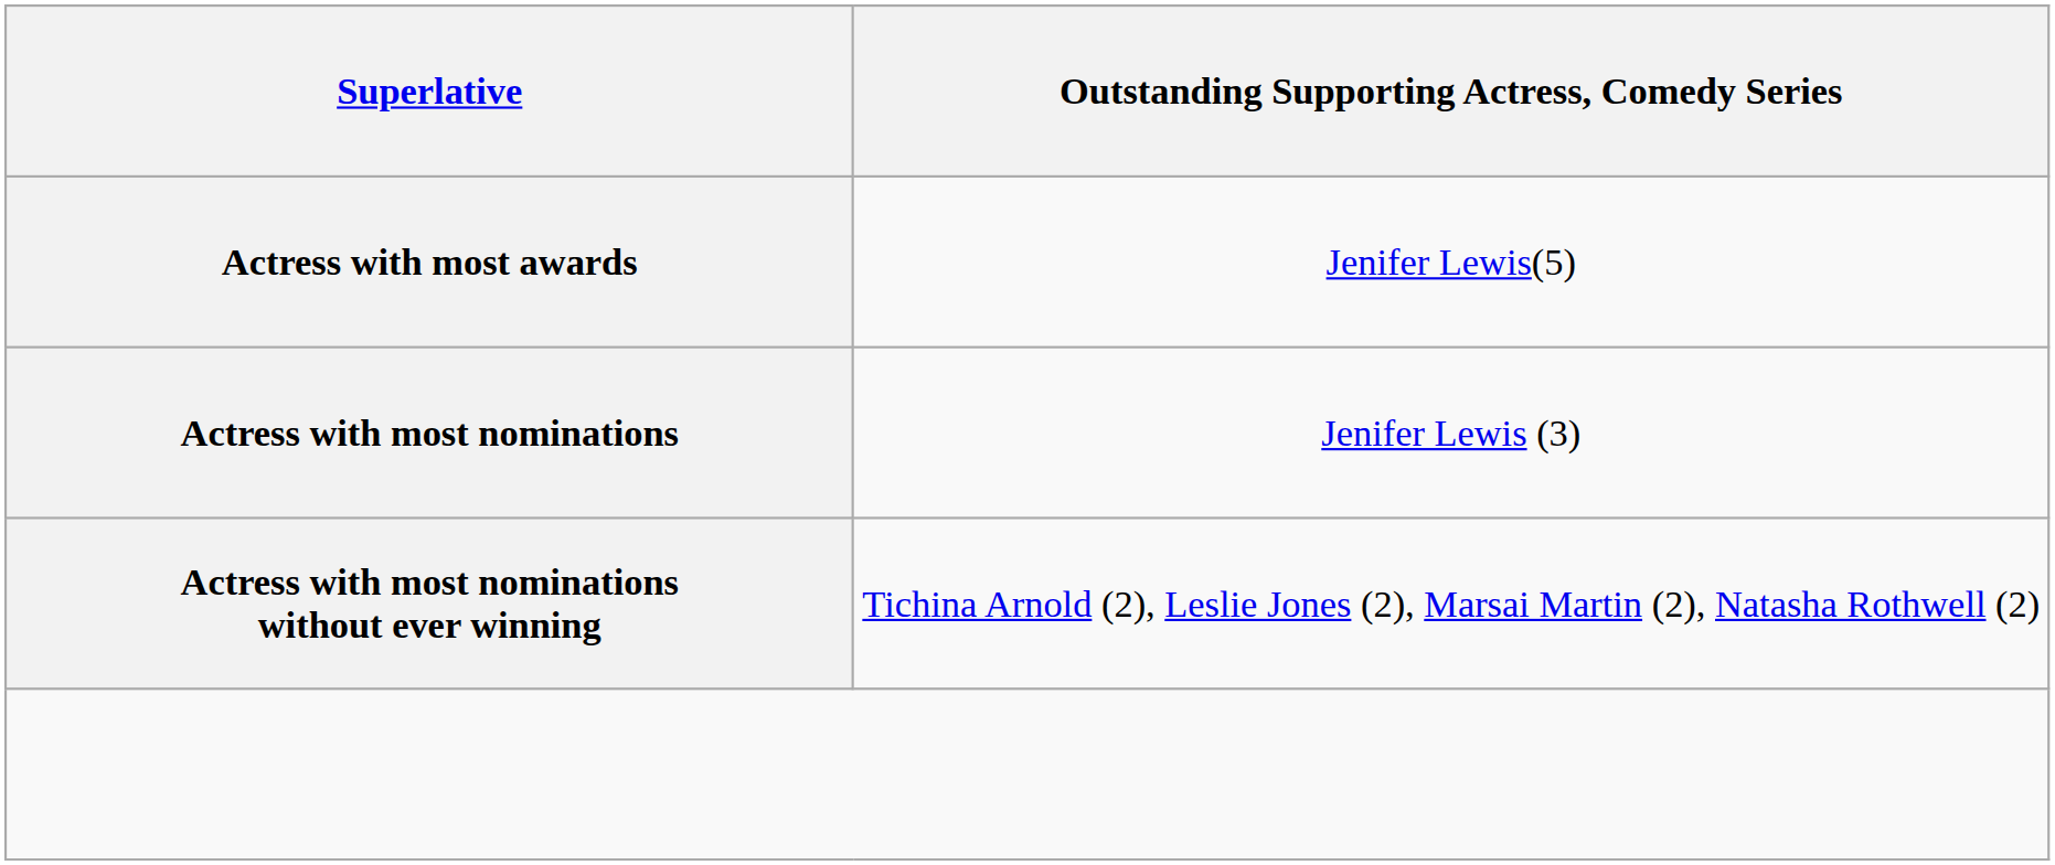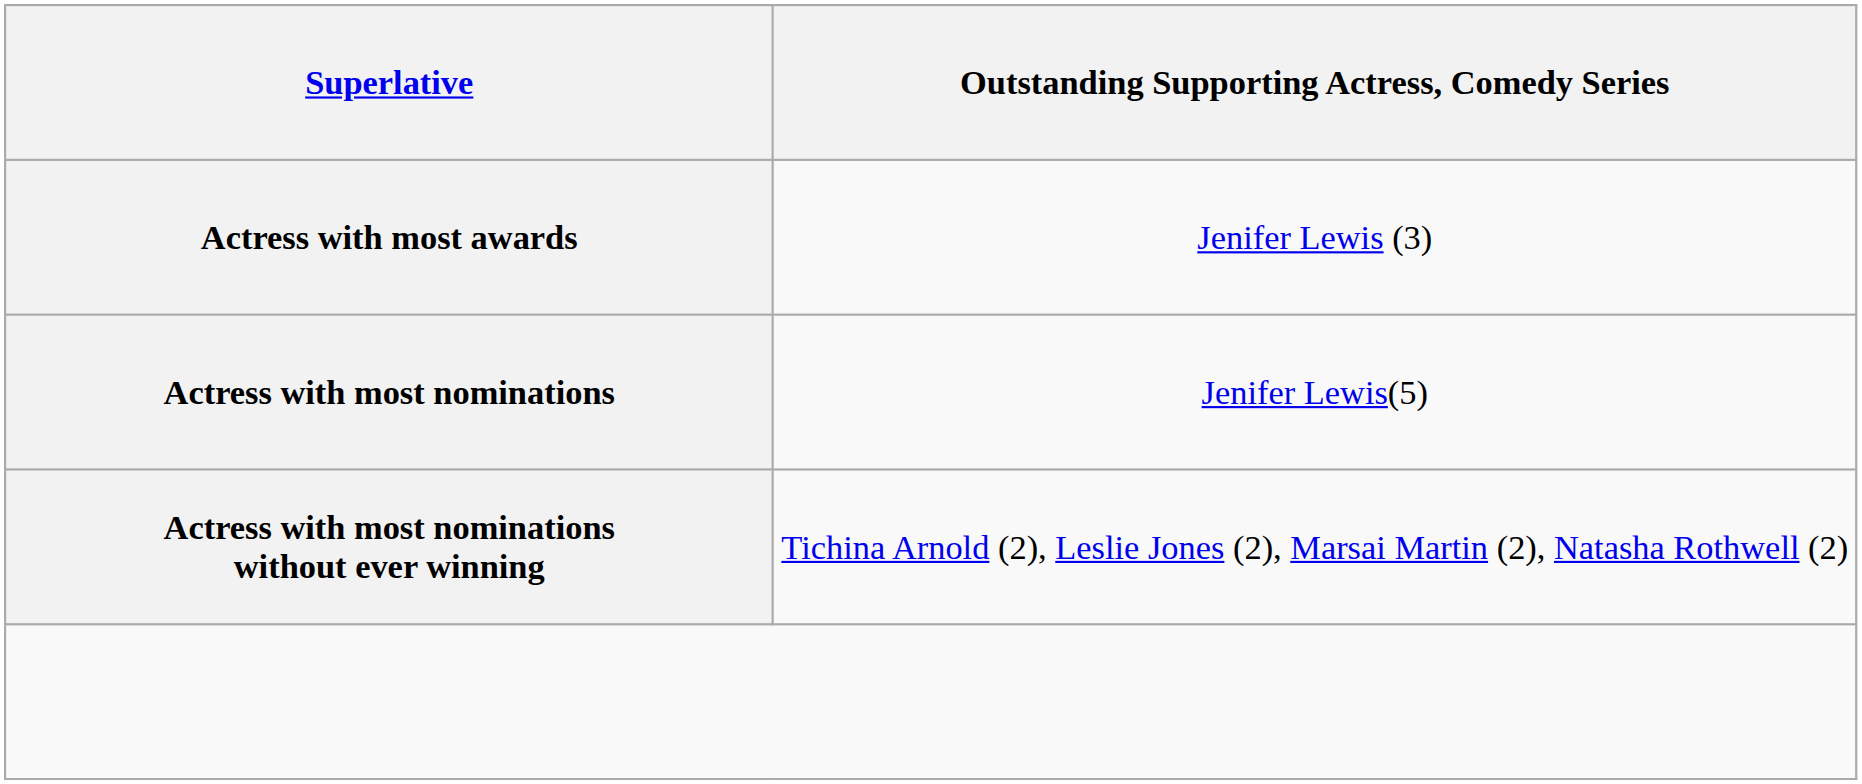Actress with most awards | column 2: Jenifer Lewis(5) -> Jenifer Lewis (3)
Actress with most nominations | column 2: Jenifer Lewis (3) -> Jenifer Lewis(5)
